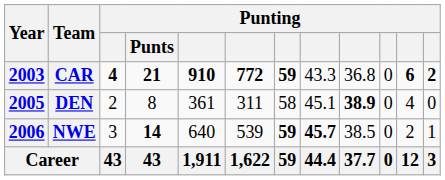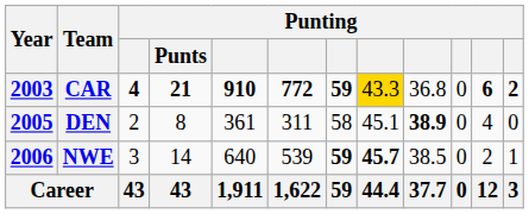CAR | column 8: no background -> gold background
NWE | Punting / Punts: bold -> normal
